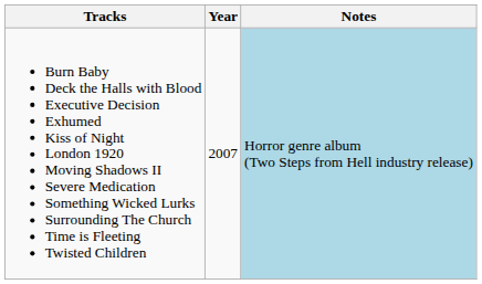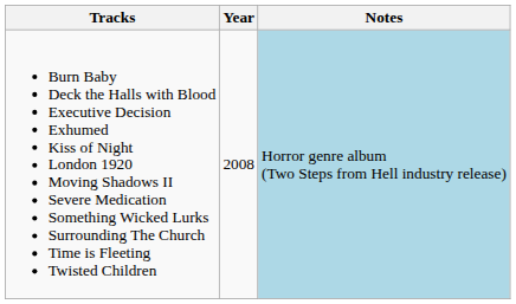row 2 | Year: 2007 -> 2008
